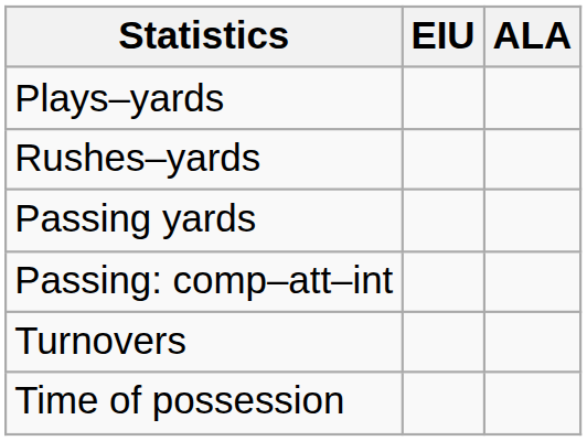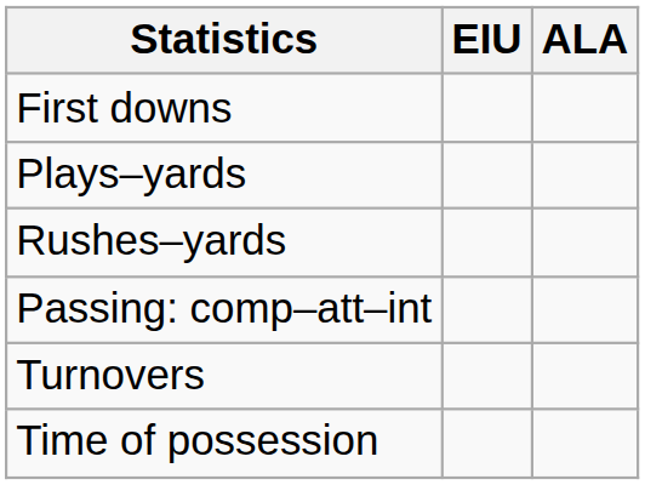+ row: First downs
- row: Passing yards
